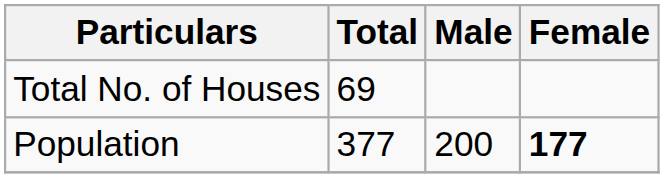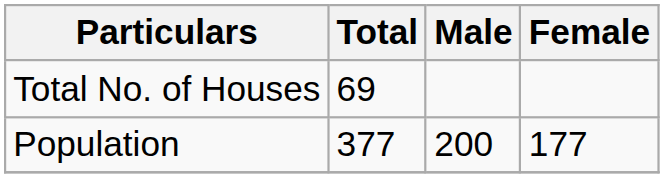Population | Female: bold -> normal
